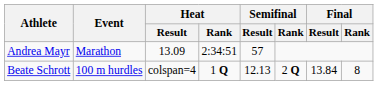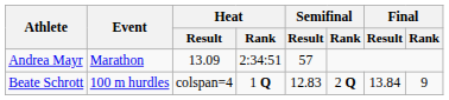Beate Schrott | Semifinal / Result: 12.13 -> 12.83
Beate Schrott | Final / Rank: 8 -> 9
